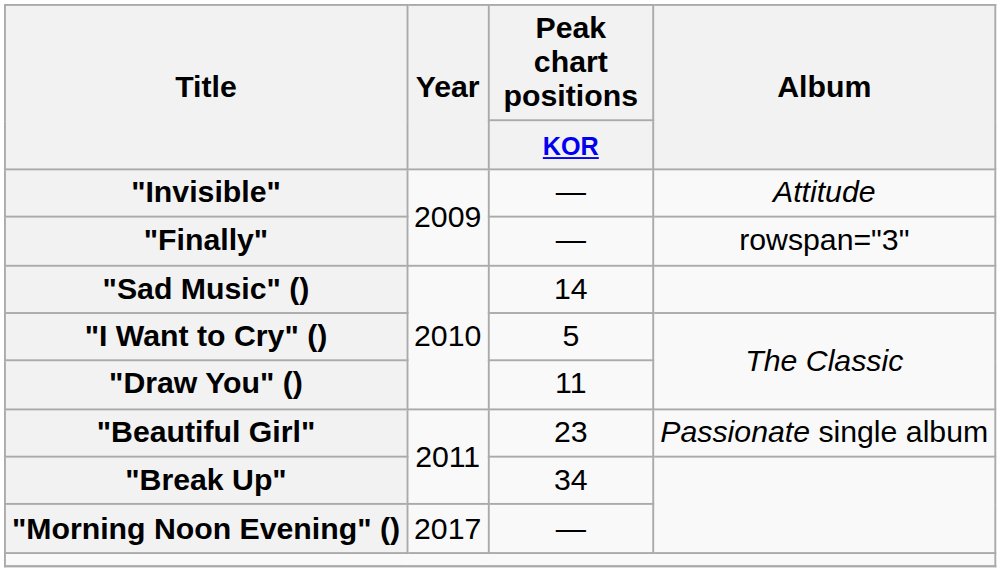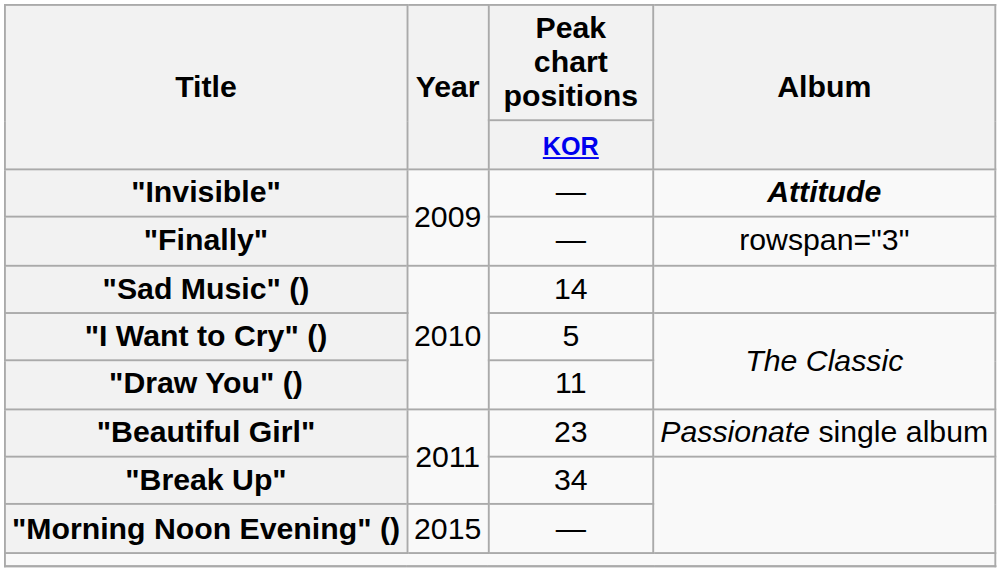"Invisible" | Album: normal -> bold
"Morning Noon Evening" () | Year: 2017 -> 2015
